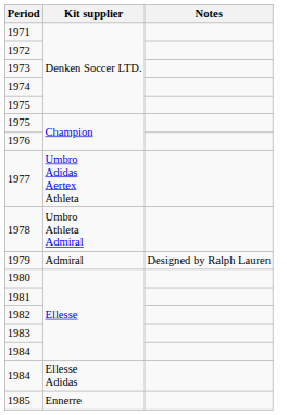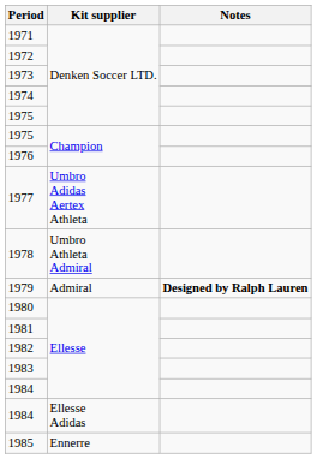1979 | Notes: normal -> bold
